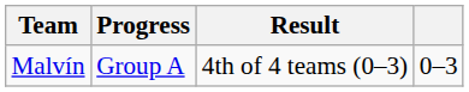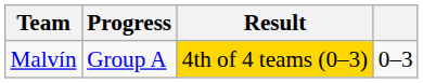Malvín | Result: no background -> gold background
